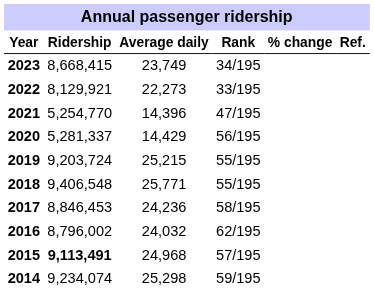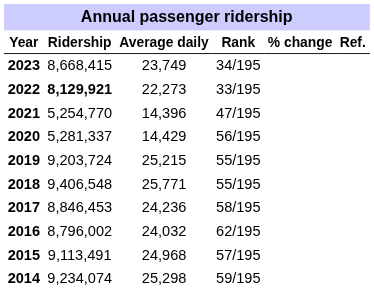2022 | Ridership: normal -> bold
2015 | Ridership: bold -> normal
